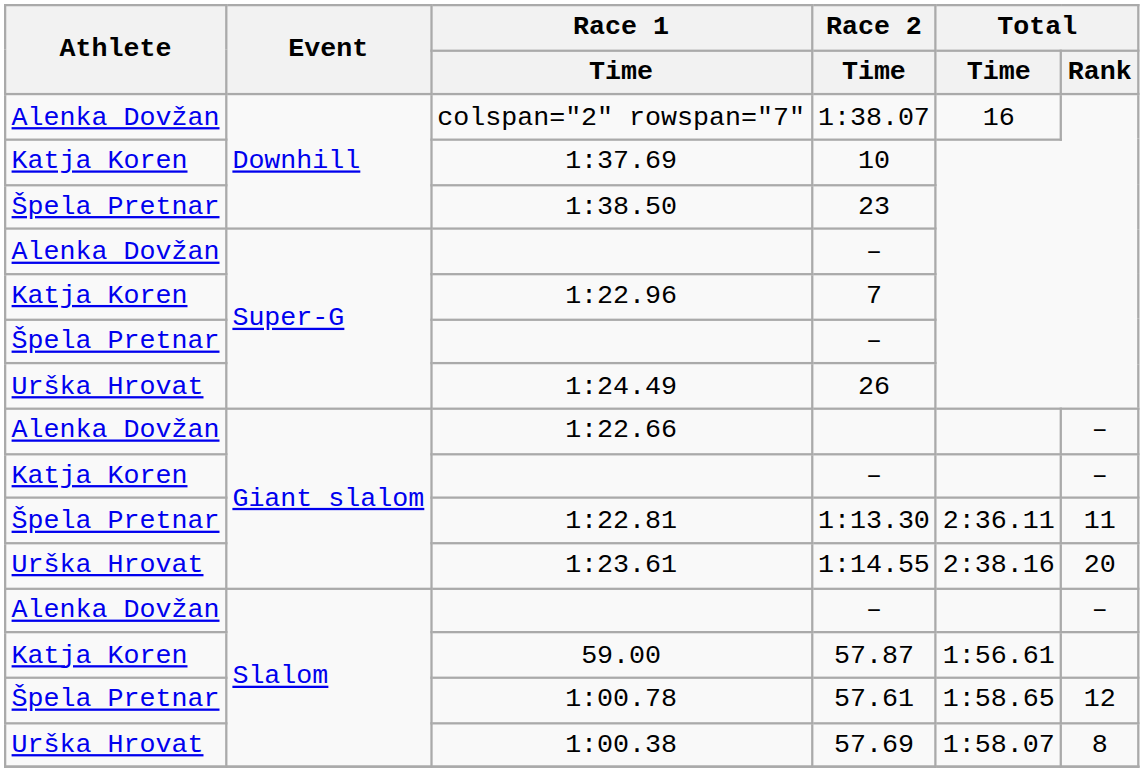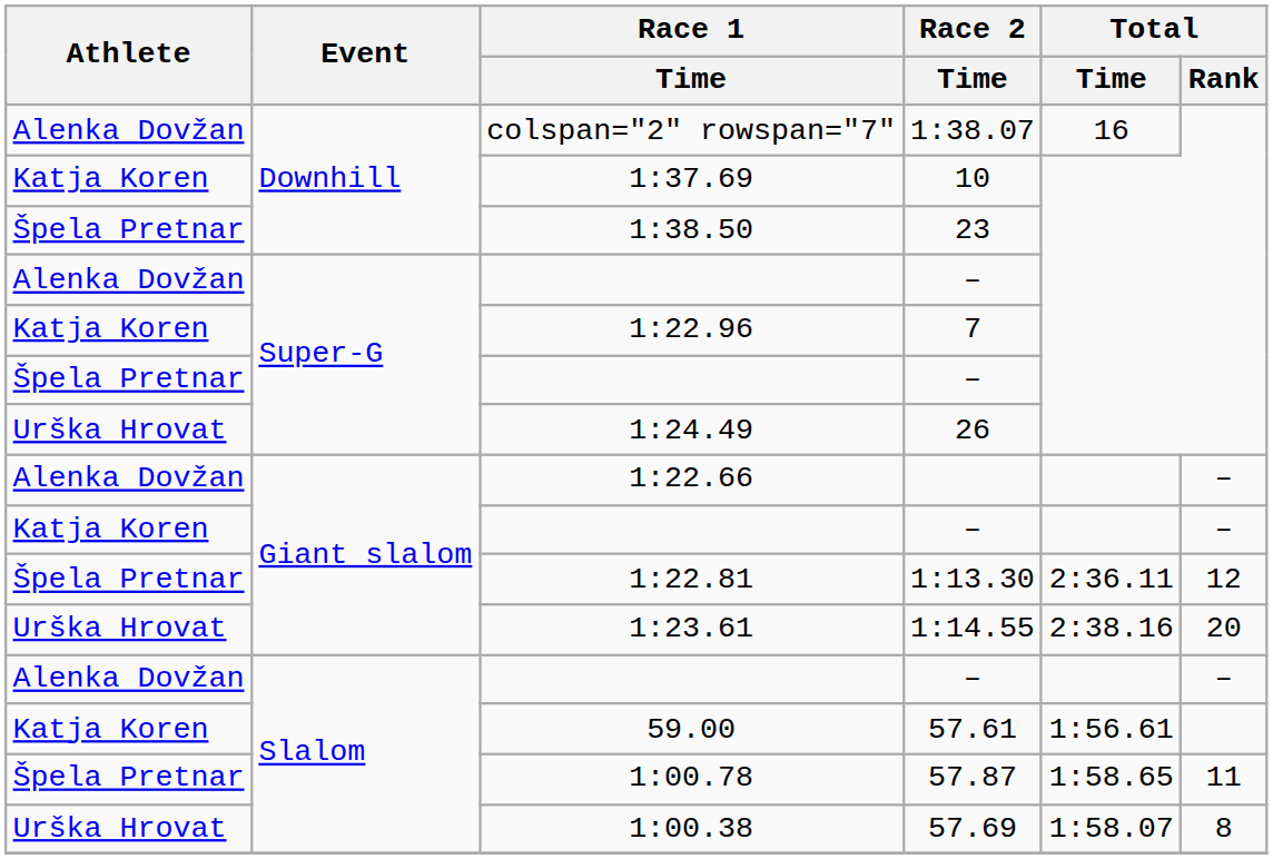1:22.81 | Total / Rank: 11 -> 12
59.00 | Race 2 / Time: 57.87 -> 57.61
1:00.78 | Race 2 / Time: 57.61 -> 57.87
1:00.78 | Total / Rank: 12 -> 11
